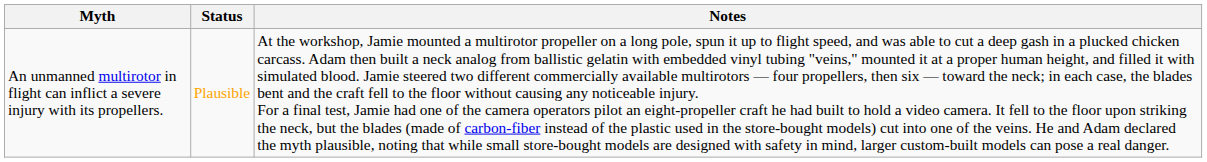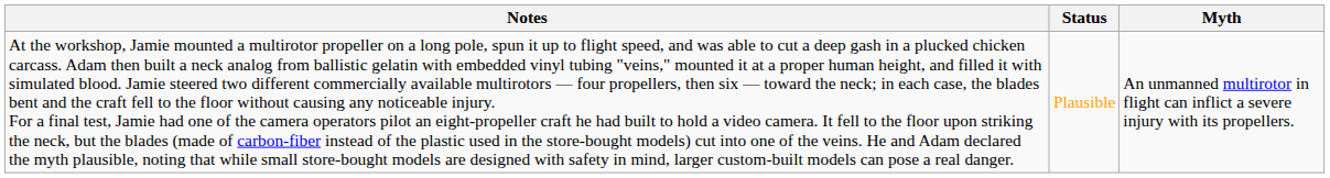columns swapped: Myth <-> Notes
